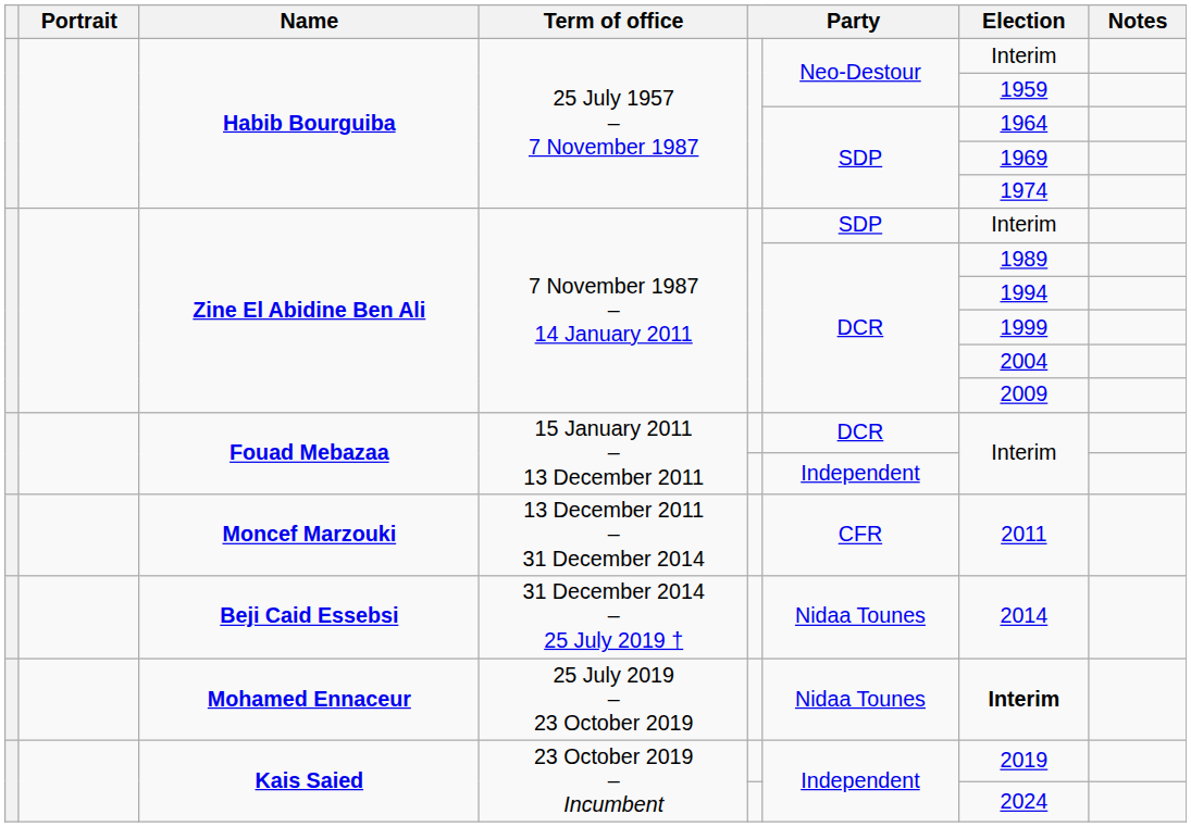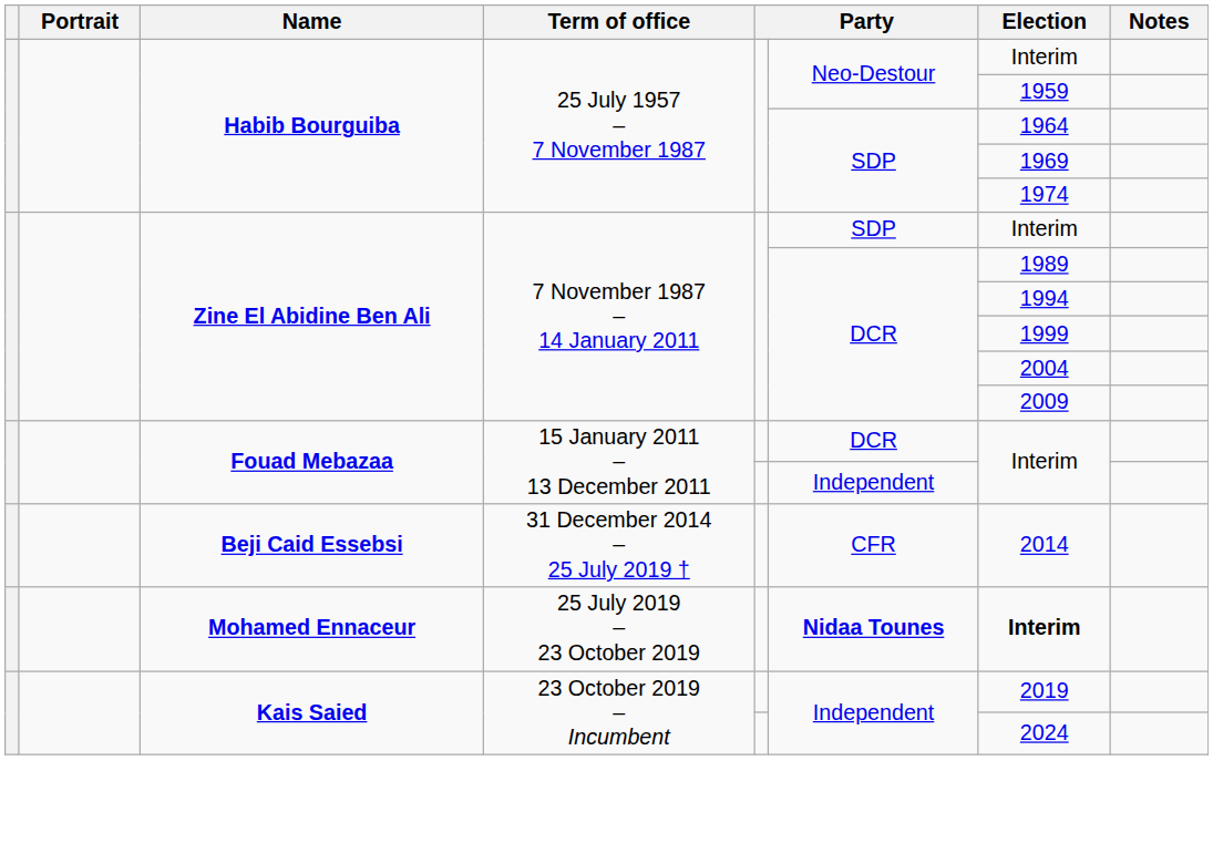- row: Moncef Marzouki | 13 December 2011 – 31 December 2014 | CFR | 2011
Beji Caid Essebsi | column 6: Nidaa Tounes -> CFR
Mohamed Ennaceur | column 6: normal -> bold
